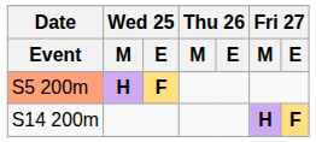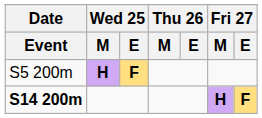S5 200m | Date / Event: lightsalmon background -> no background
S14 200m | Date / Event: normal -> bold
